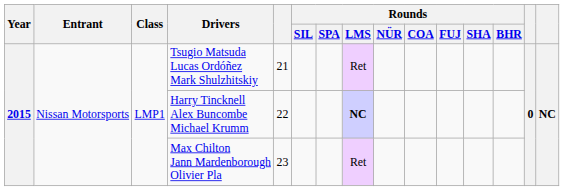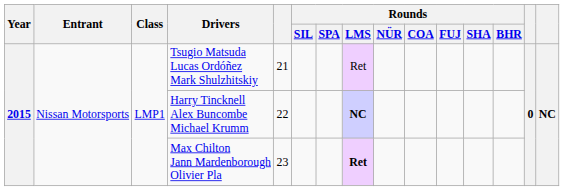Max Chilton Jann Mardenborough Olivier Pla | Rounds / LMS: normal -> bold
